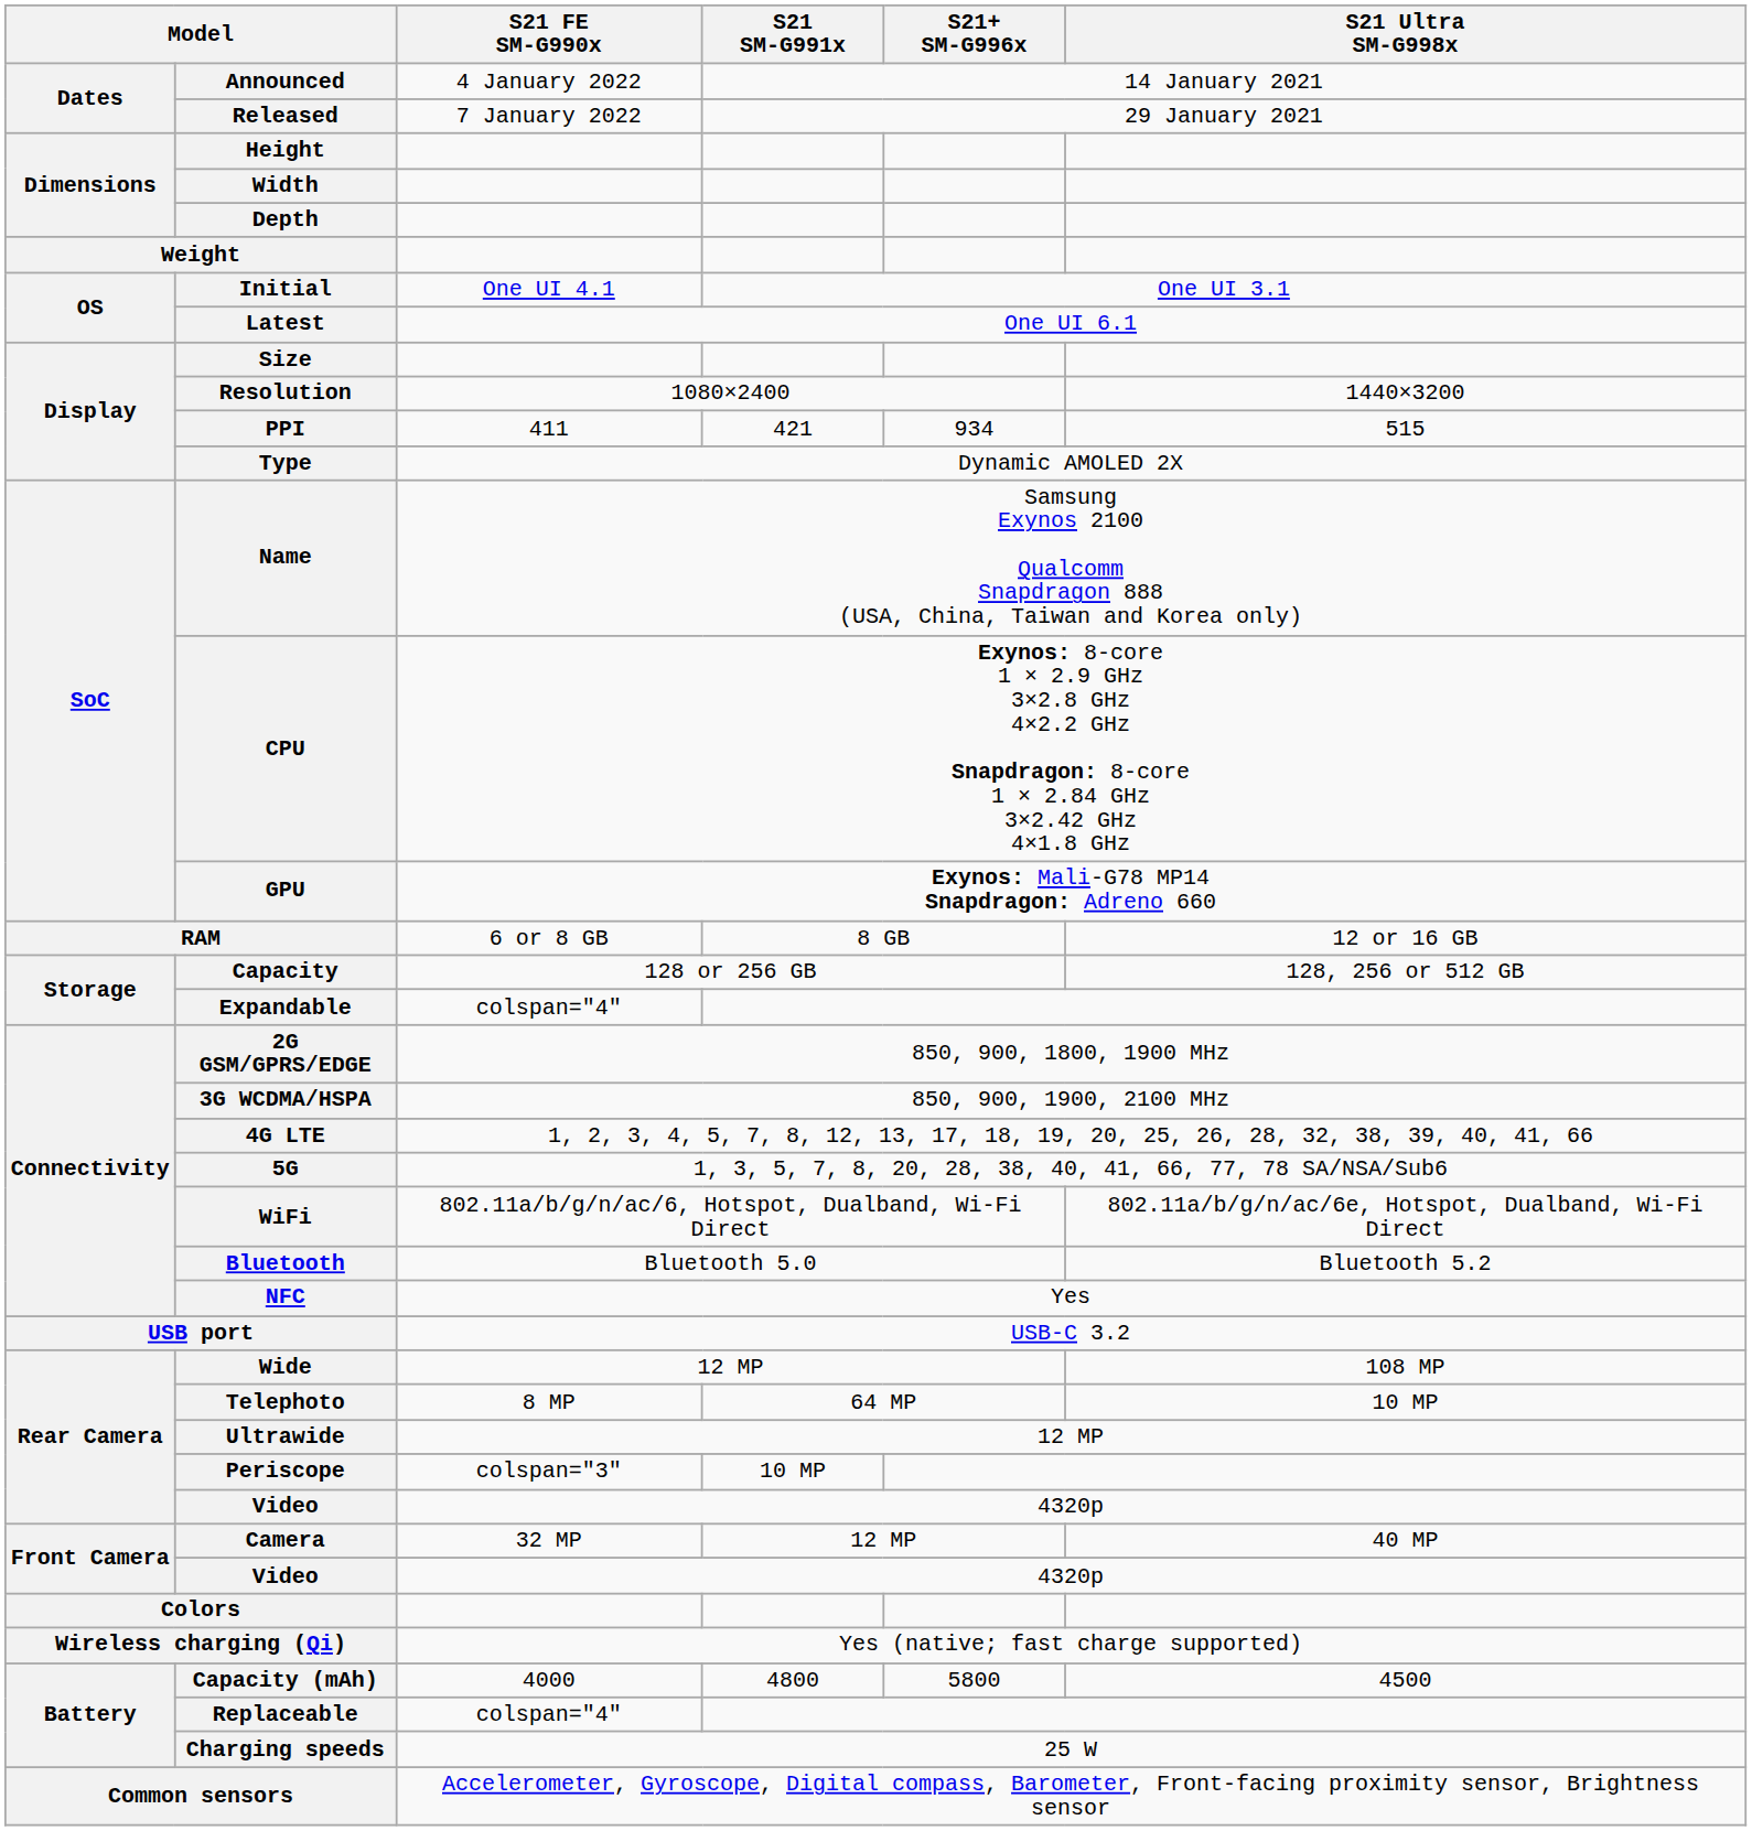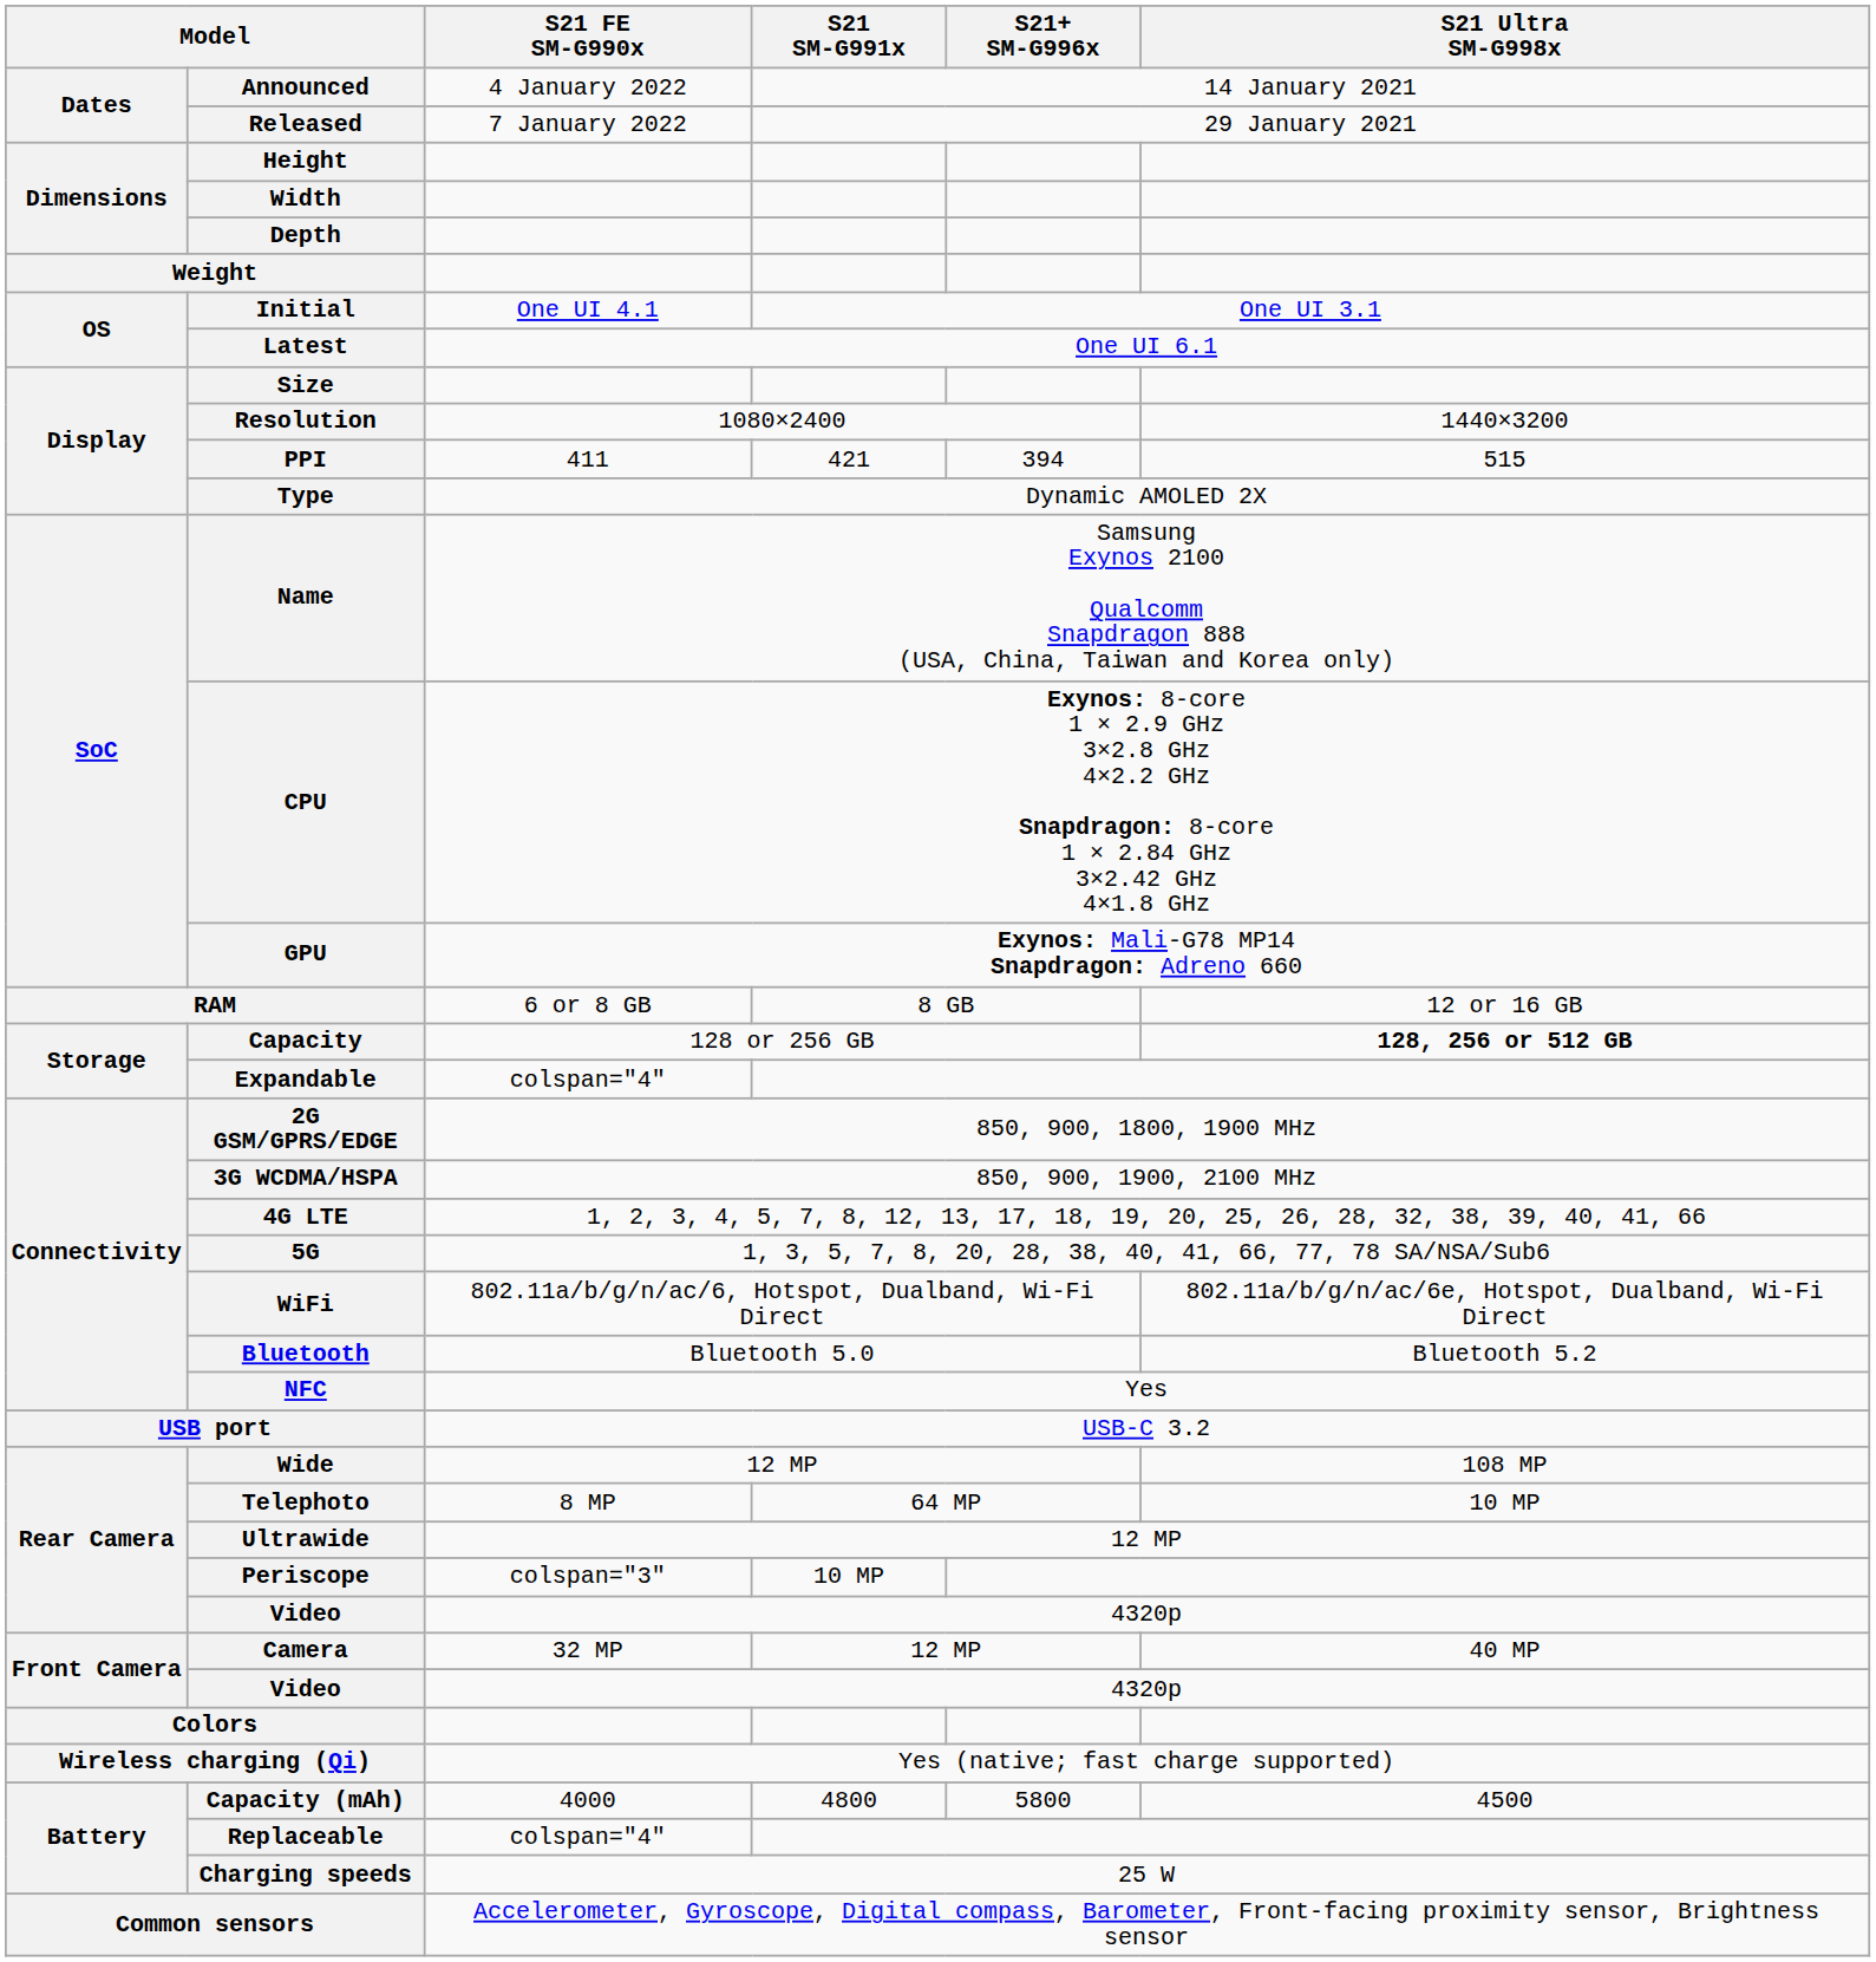PPI | S21+ SM-G996x: 934 -> 394
Capacity | S21 Ultra SM-G998x: normal -> bold
